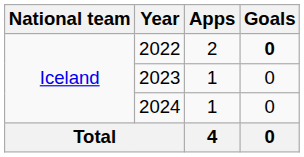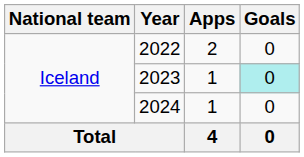2022 | Goals: bold -> normal
2023 | Goals: no background -> paleturquoise background
